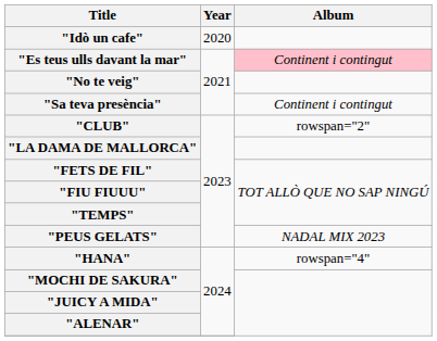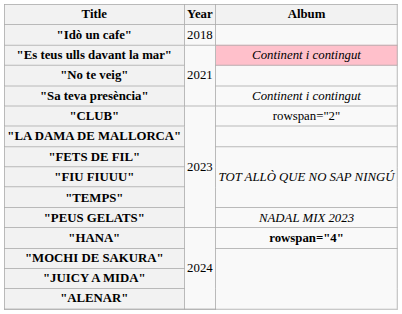"Idò un cafe" | Year: 2020 -> 2018
"HANA" | Album: normal -> bold
